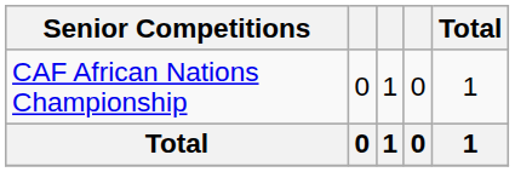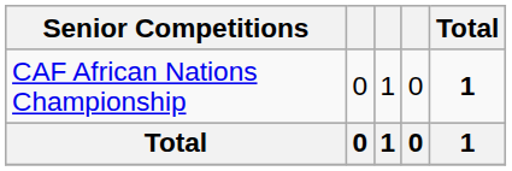CAF African Nations Championship | Total: normal -> bold
